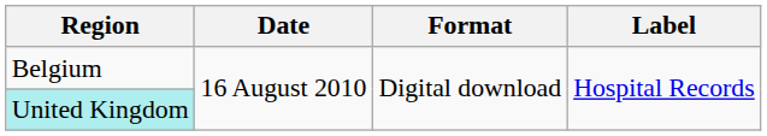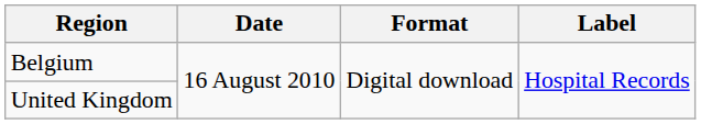United Kingdom | Region: paleturquoise background -> no background
